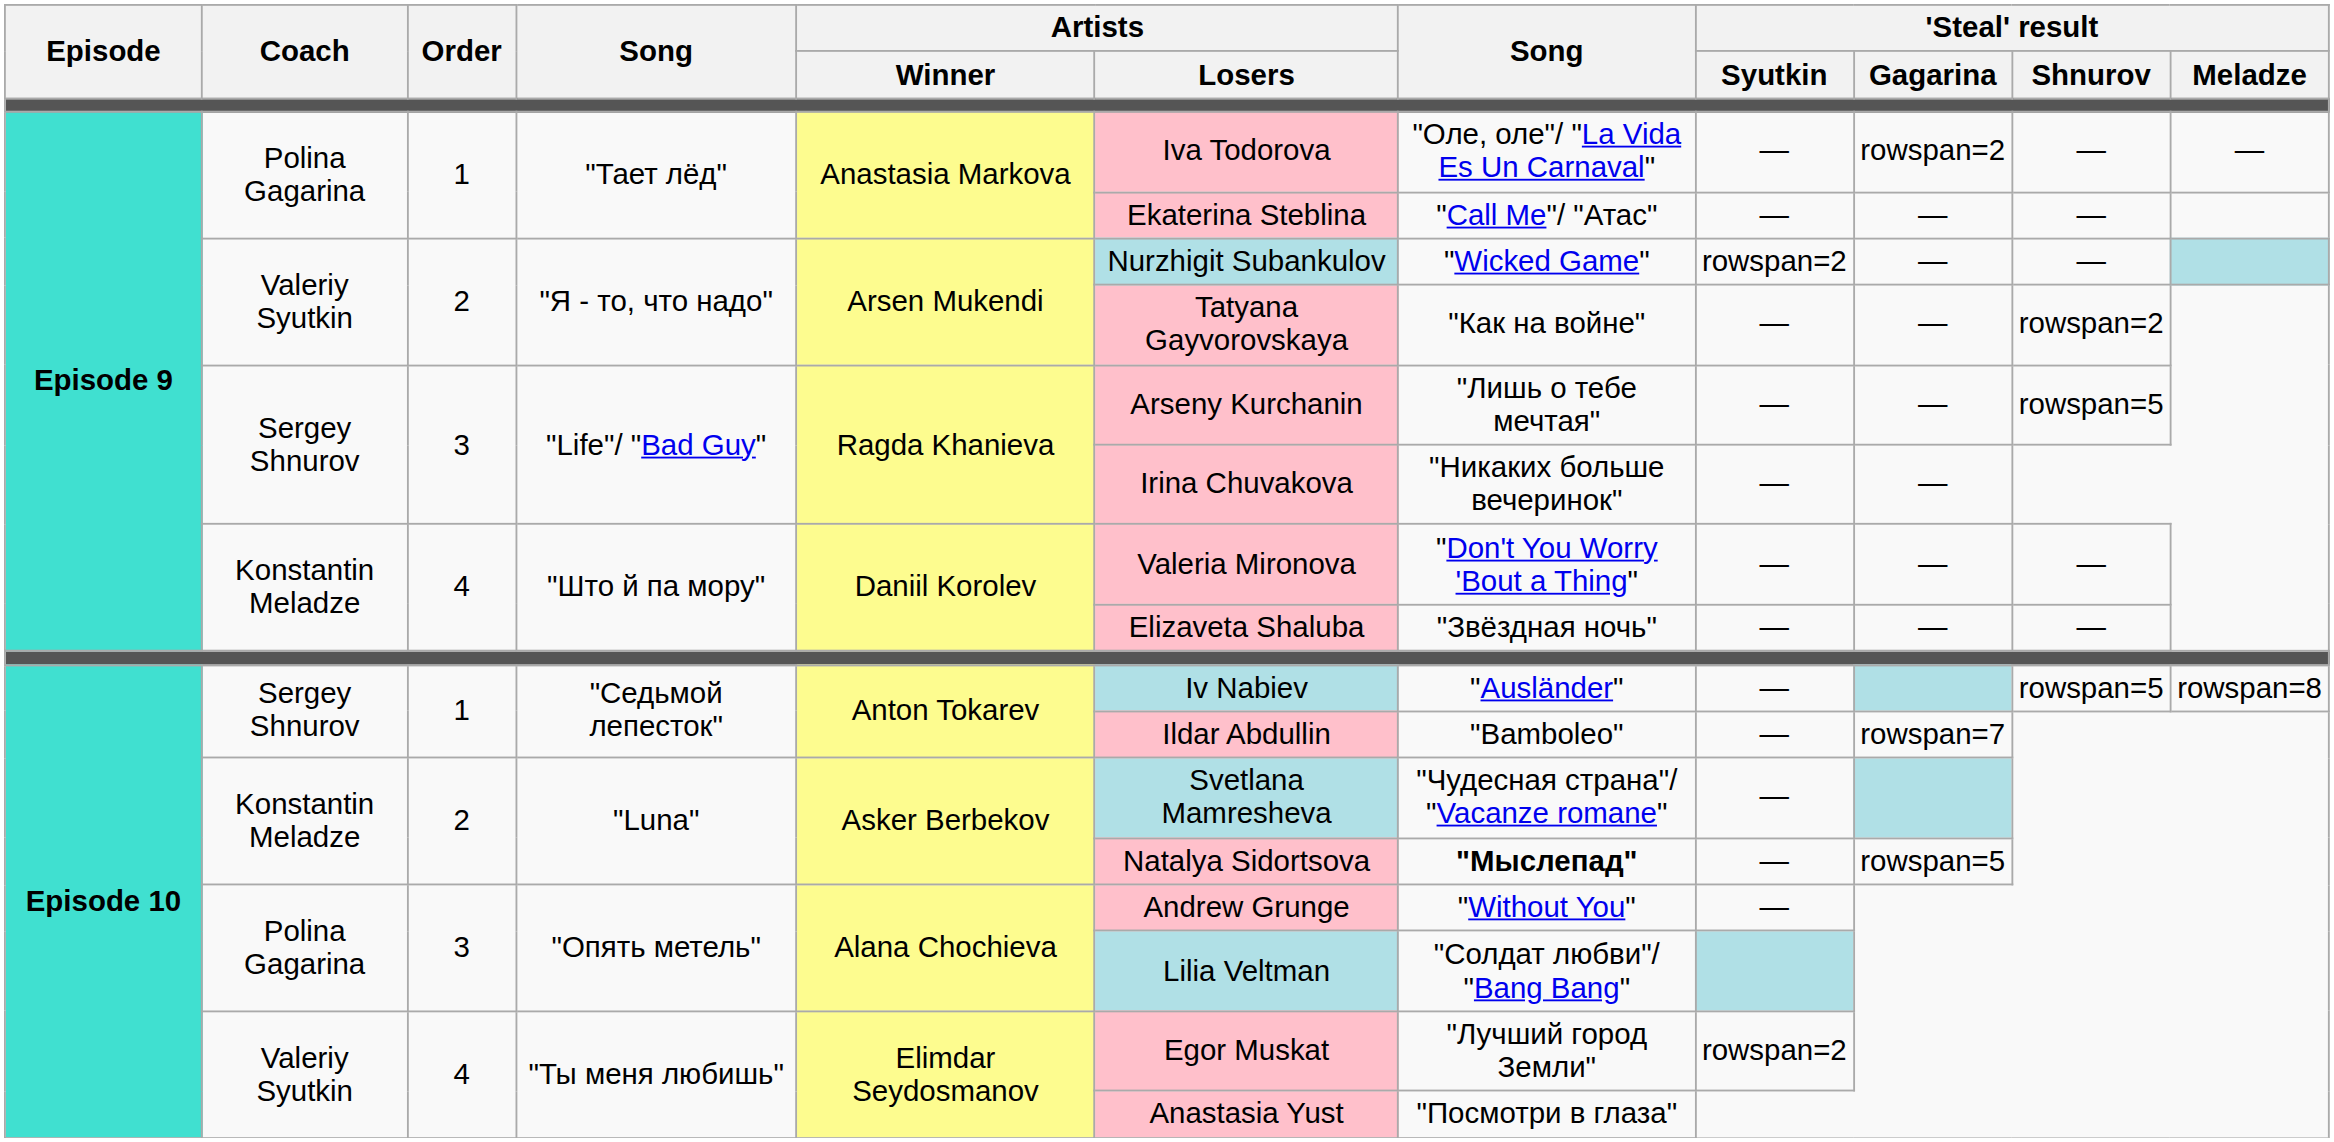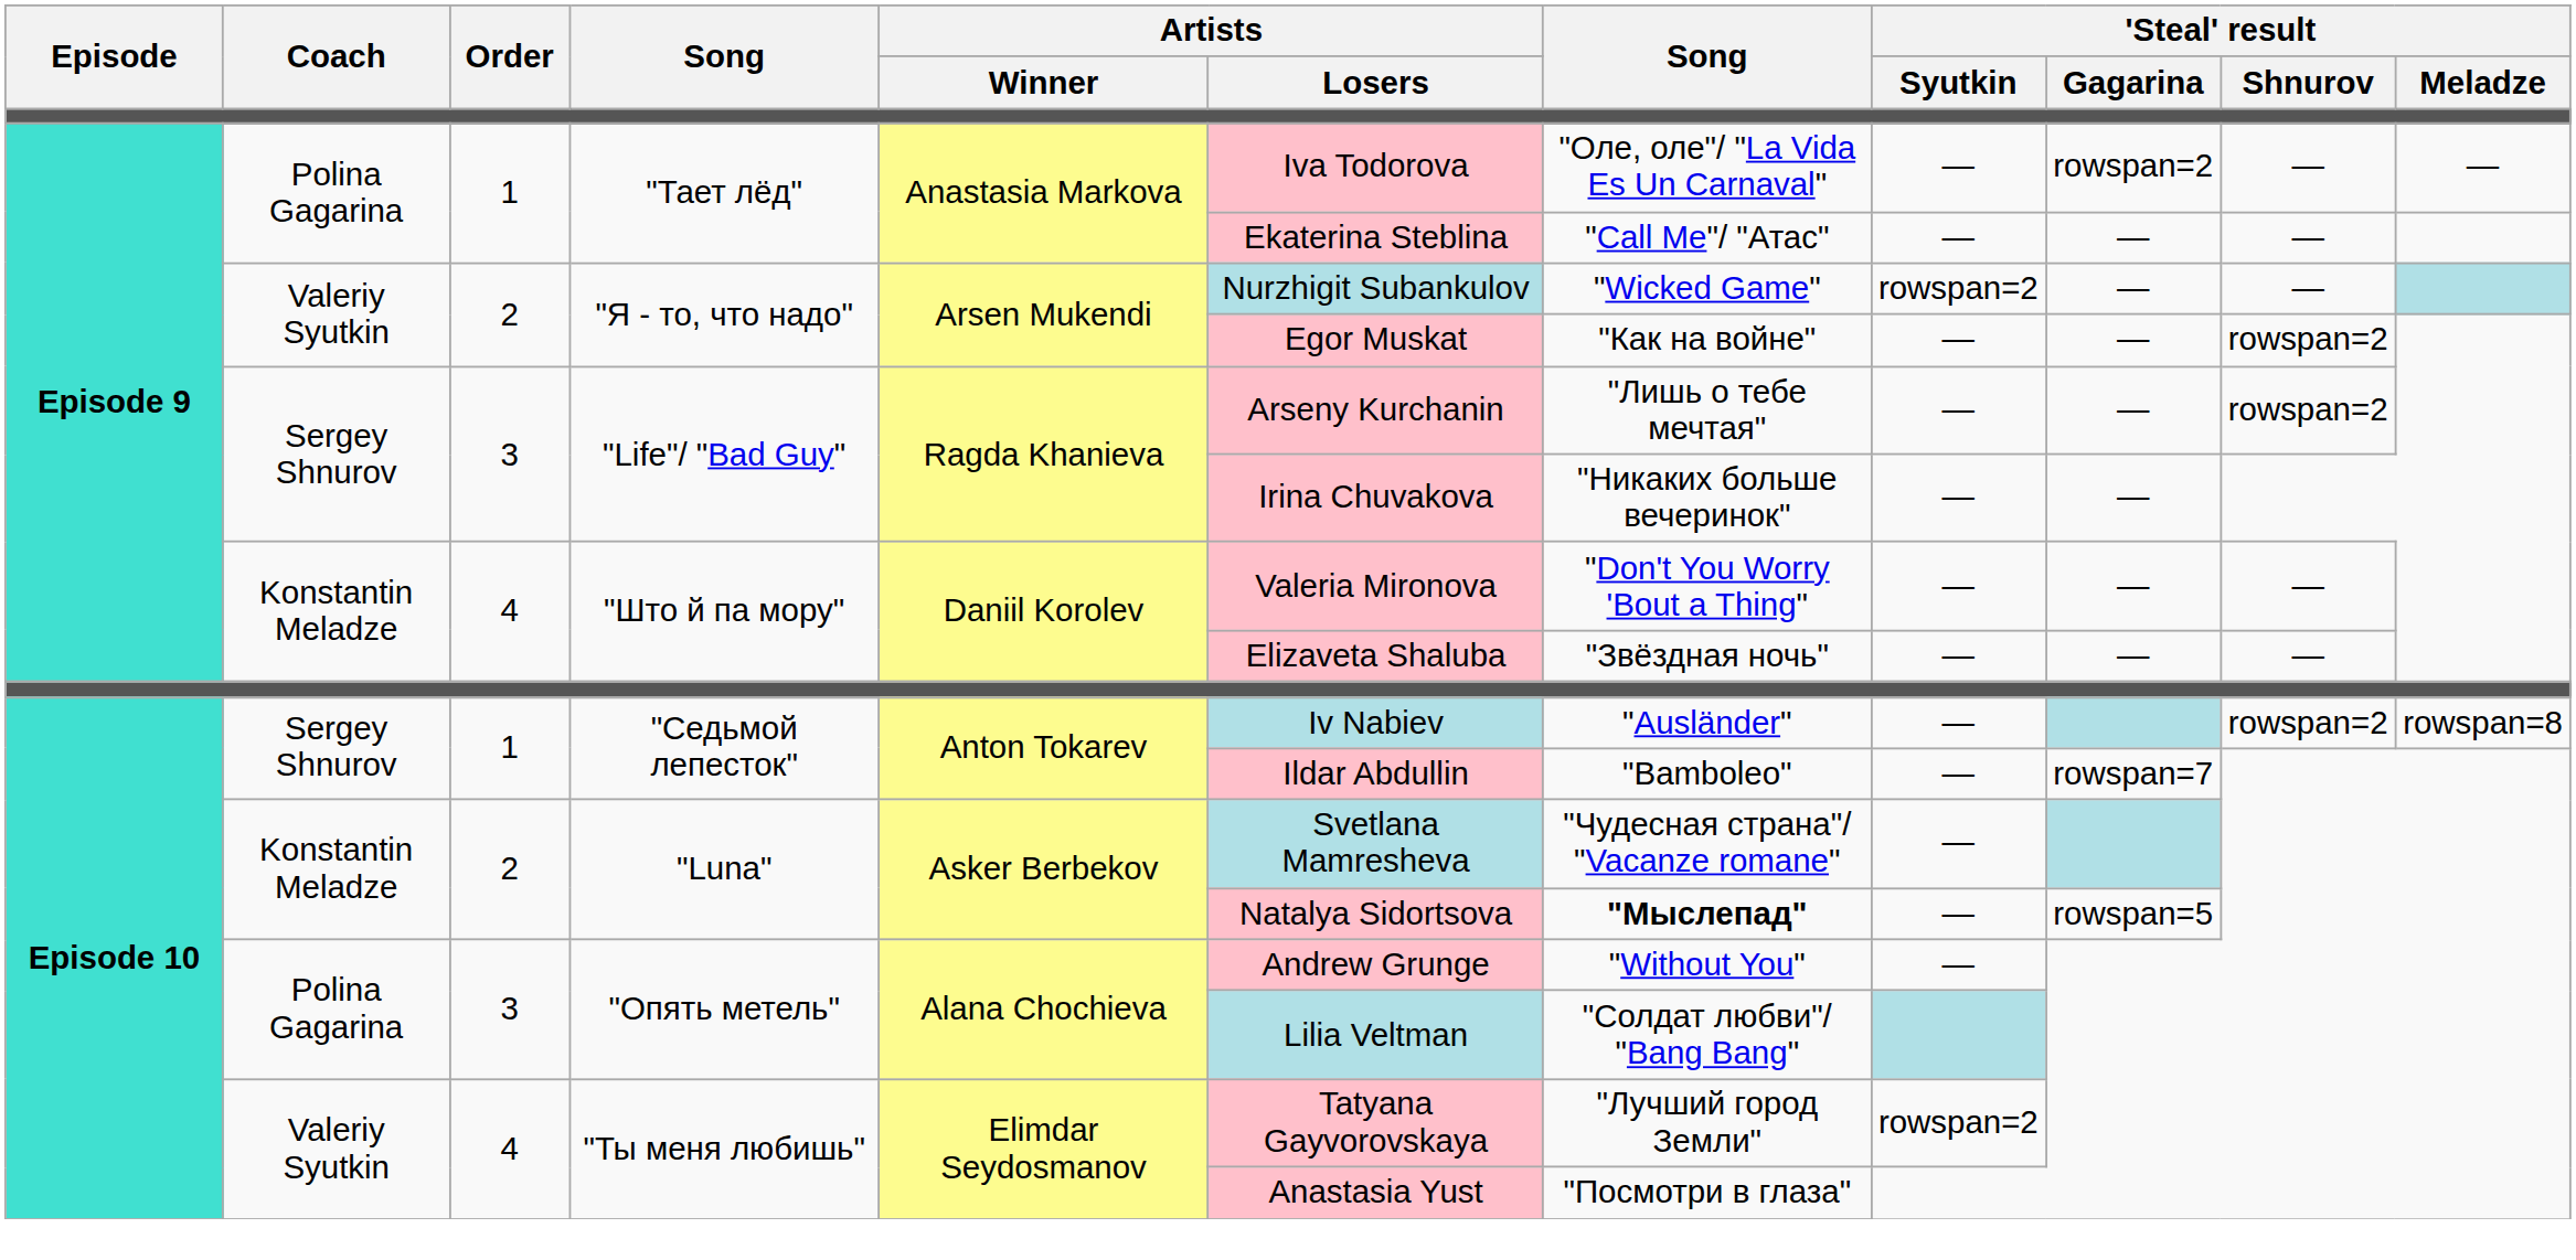row 7 | Artists / Losers: Tatyana Gayvorovskaya -> Egor Muskat
row 8 | 'Steal' result / Shnurov: rowspan=5 -> rowspan=2
row 13 | 'Steal' result / Shnurov: rowspan=5 -> rowspan=2
row 19 | Artists / Losers: Egor Muskat -> Tatyana Gayvorovskaya
